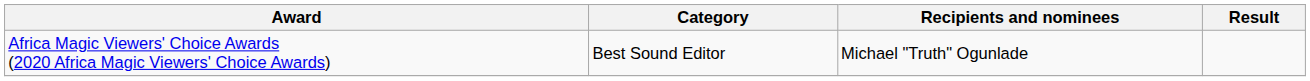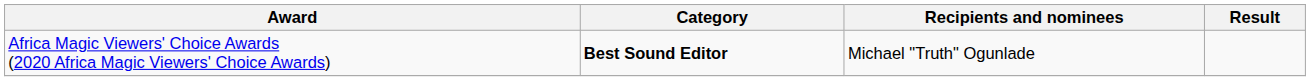row 2 | Category: normal -> bold
